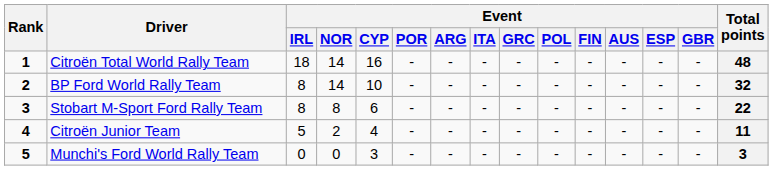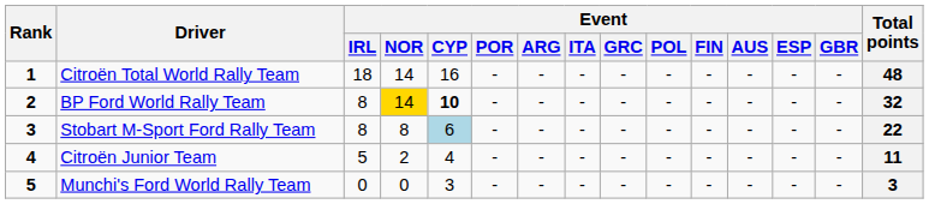BP Ford World Rally Team | Event / NOR: no background -> gold background
BP Ford World Rally Team | Event / CYP: normal -> bold
Stobart M-Sport Ford Rally Team | Event / CYP: no background -> lightblue background
